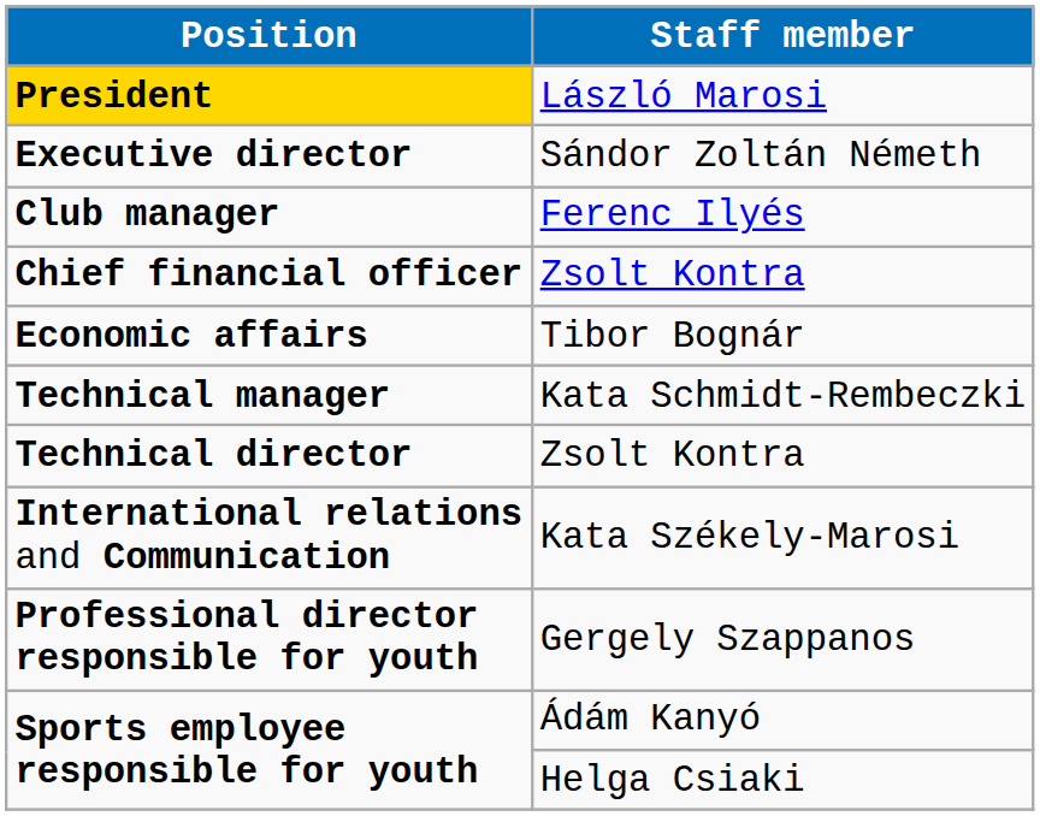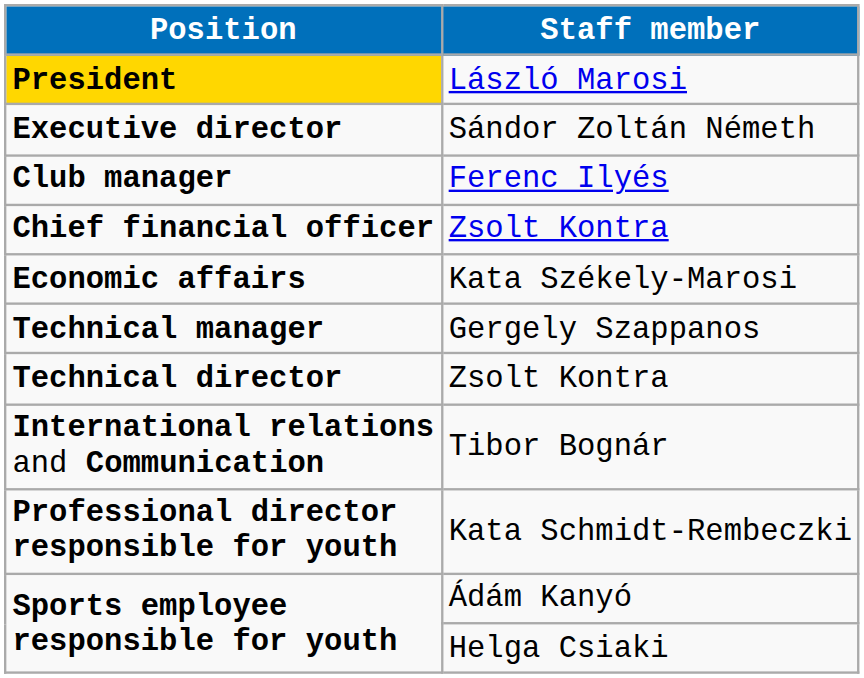row 6 | Staff member: Tibor Bognár -> Kata Székely-Marosi
row 7 | Staff member: Kata Schmidt-Rembeczki -> Gergely Szappanos
row 9 | Staff member: Kata Székely-Marosi -> Tibor Bognár
row 10 | Staff member: Gergely Szappanos -> Kata Schmidt-Rembeczki
